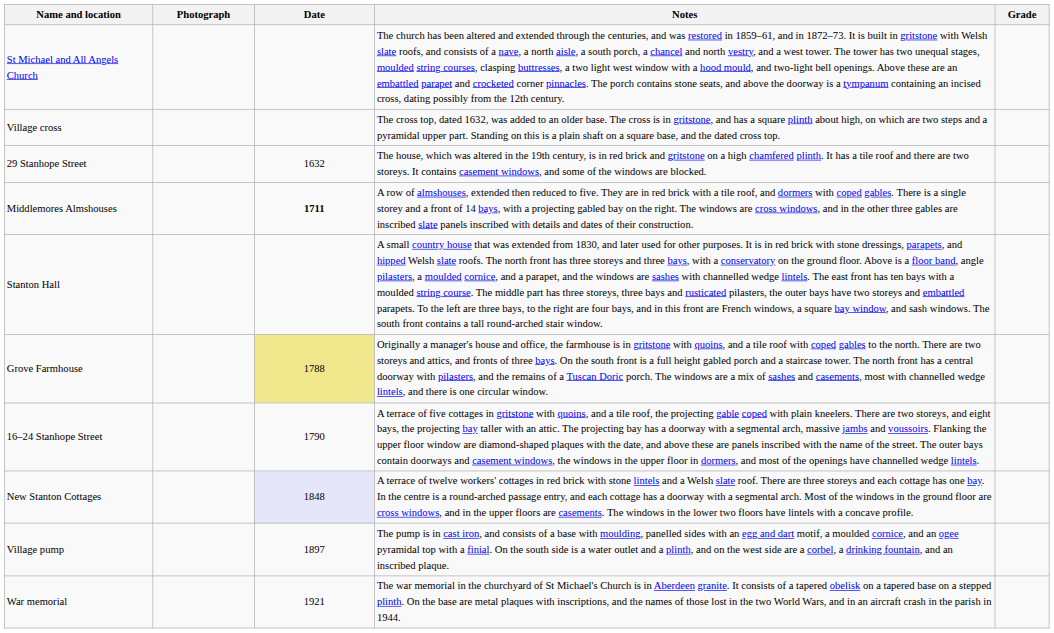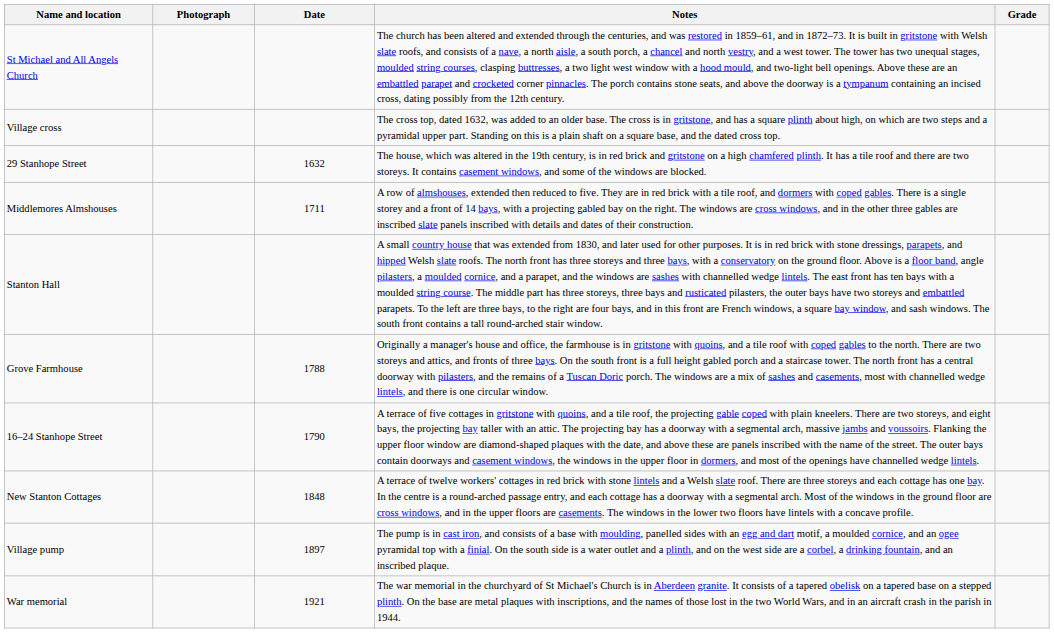Middlemores Almshouses | Date: bold -> normal
Grove Farmhouse | Date: khaki background -> no background
New Stanton Cottages | Date: lavender background -> no background
